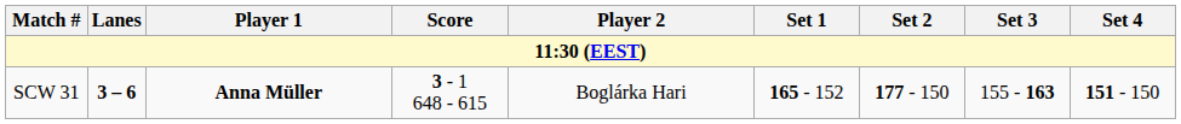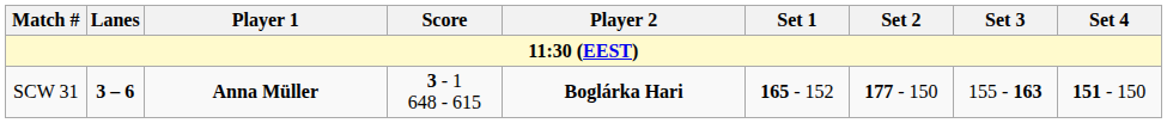SCW 31 | Player 2: normal -> bold
